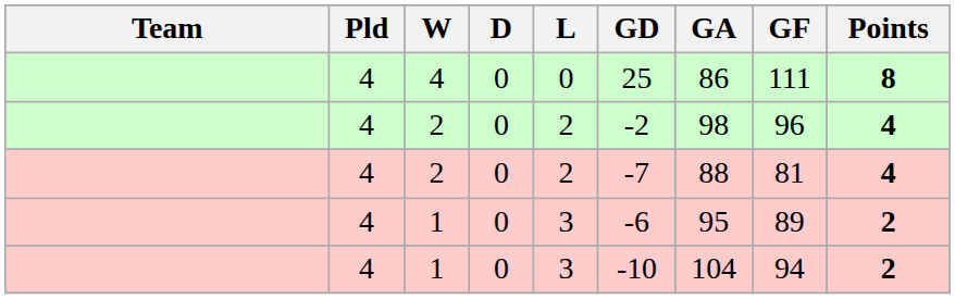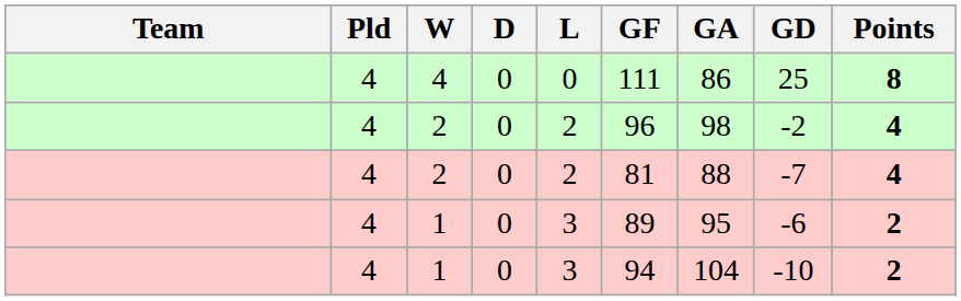columns swapped: GF <-> GD
